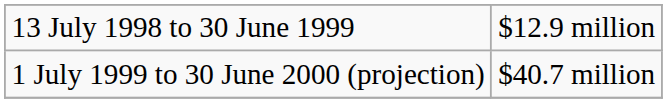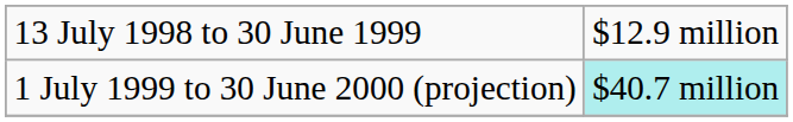1 July 1999 to 30 June 2000 (projection) | column 2: no background -> paleturquoise background
